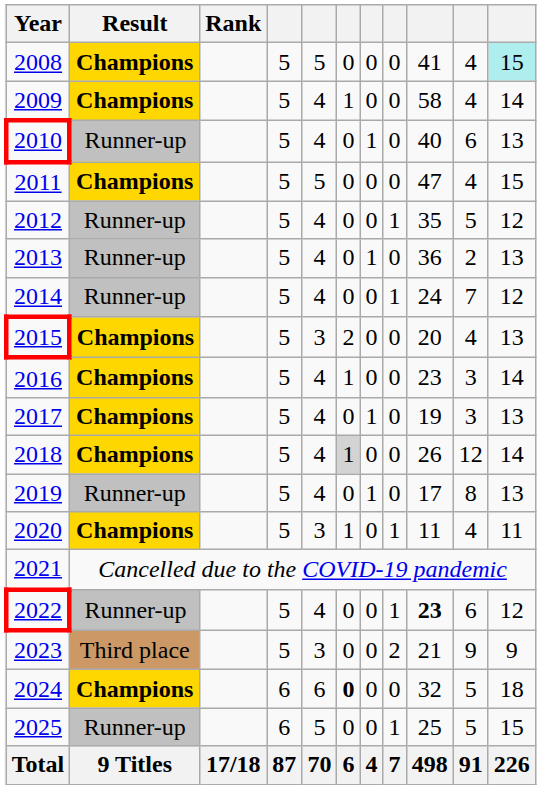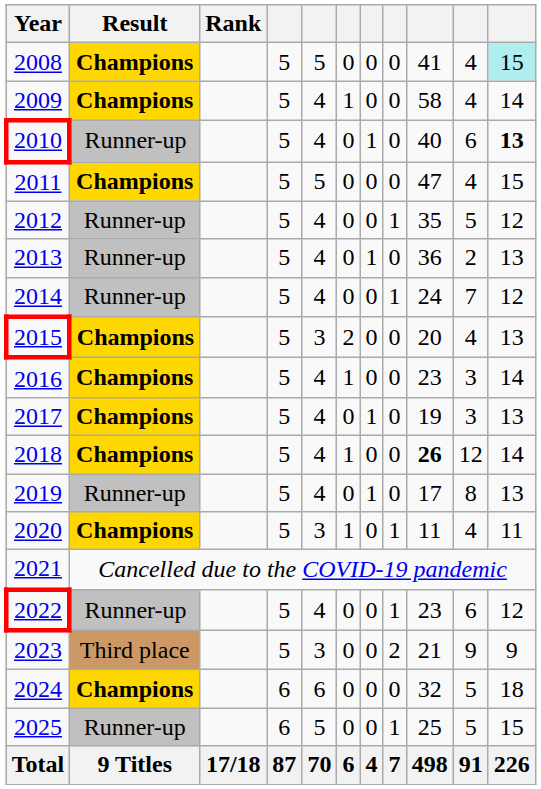2010 | column 11: normal -> bold
2018 | column 6: lightgrey background -> no background
2018 | column 9: normal -> bold
2022 | column 9: bold -> normal
2024 | column 6: bold -> normal
